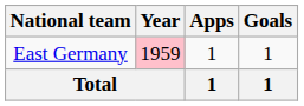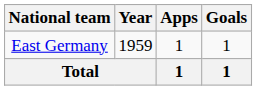East Germany | Year: pink background -> no background
